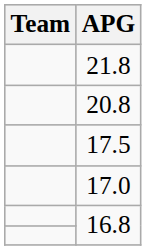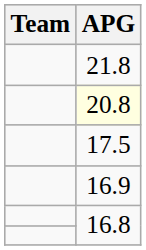row 3 | APG: no background -> lightyellow background
row 5 | APG: 17.0 -> 16.9
